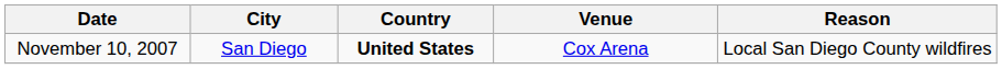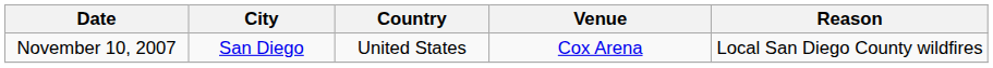November 10, 2007 | Country: bold -> normal
